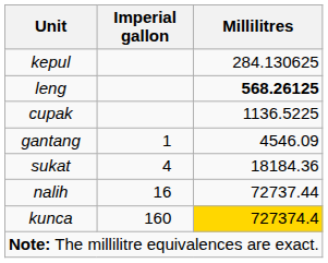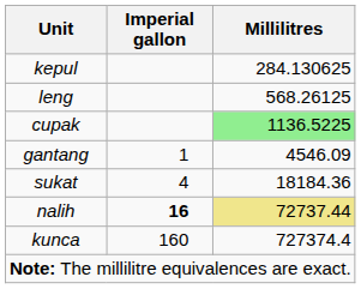leng | Millilitres: bold -> normal
cupak | Millilitres: no background -> lightgreen background
nalih | Imperial gallon: normal -> bold
nalih | Millilitres: no background -> khaki background
kunca | Millilitres: gold background -> no background
